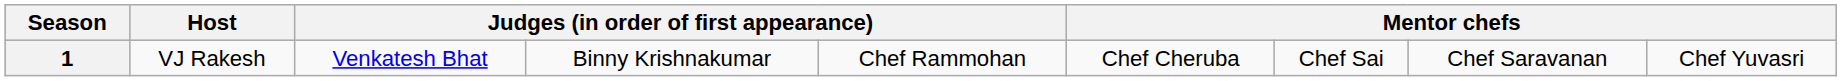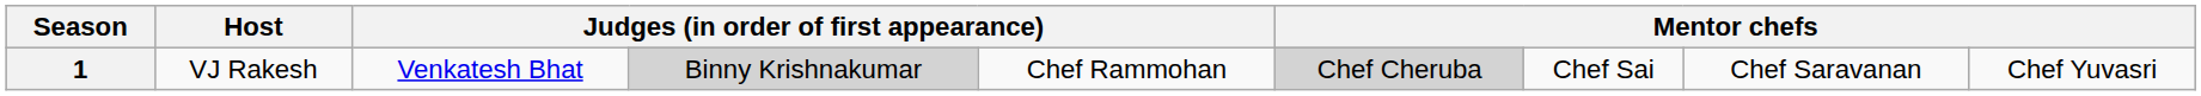1 | column 4: no background -> lightgrey background
1 | column 6: no background -> lightgrey background
